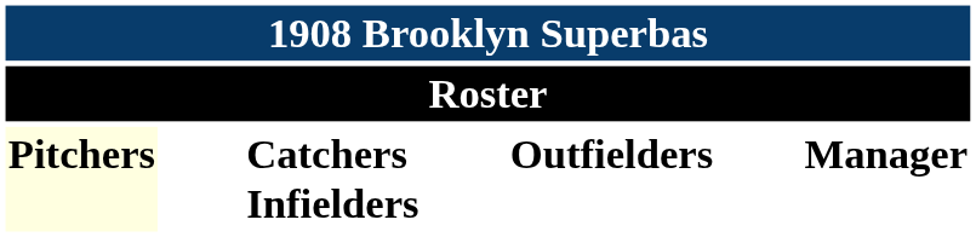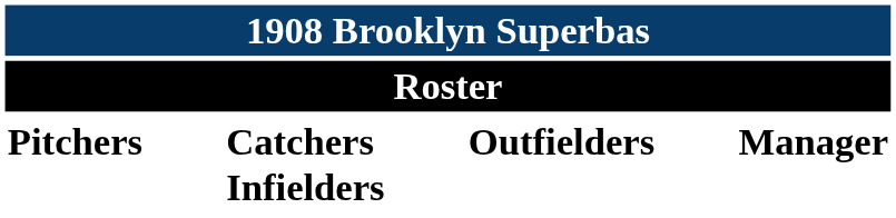Pitchers | column 1: lightyellow background -> no background
